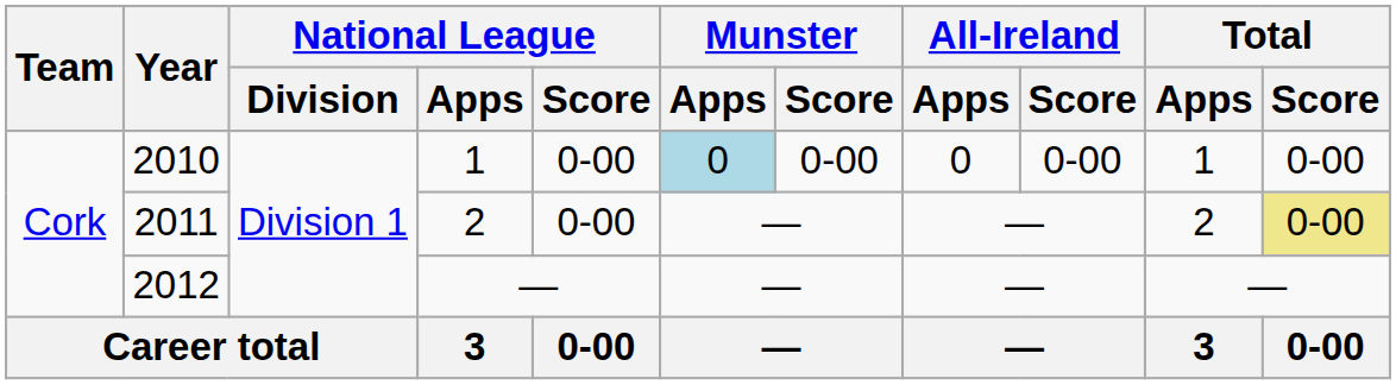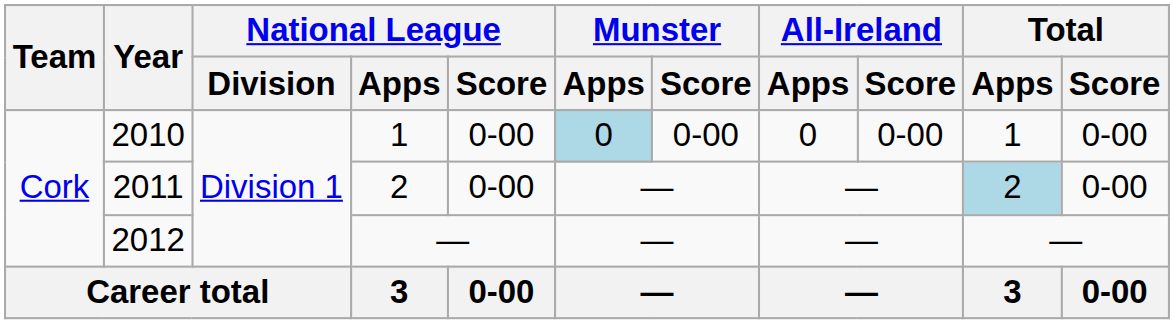2011 | Total / Apps: no background -> lightblue background
2011 | Total / Score: khaki background -> no background
